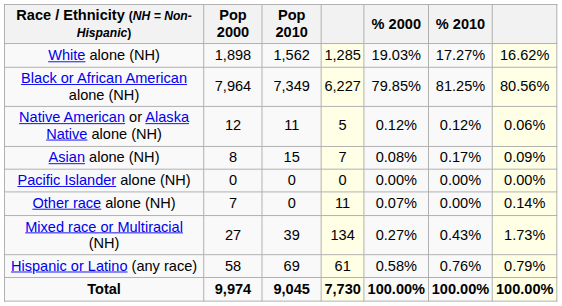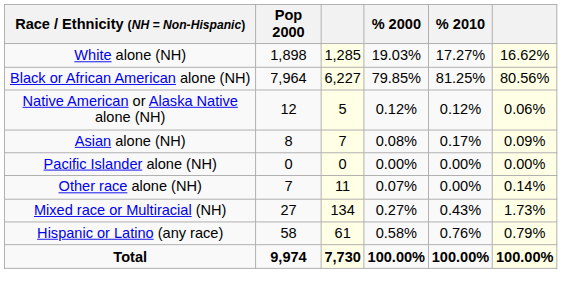- column: Pop 2010 | 1,562 | 7,349 | 11 | 15 | 0 | 0 | 39 | 69 | 9,045
